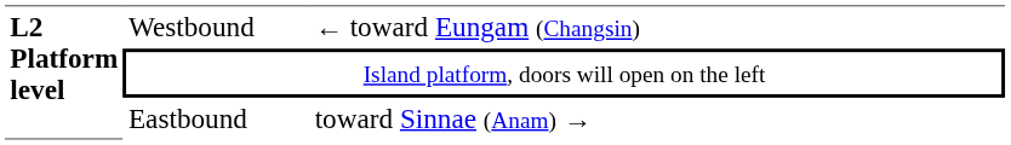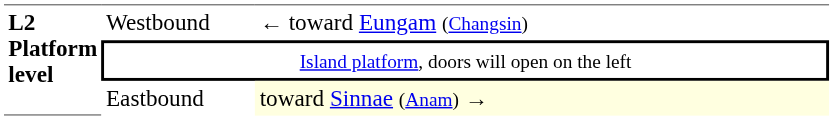Eastbound | column 3: no background -> lightyellow background
